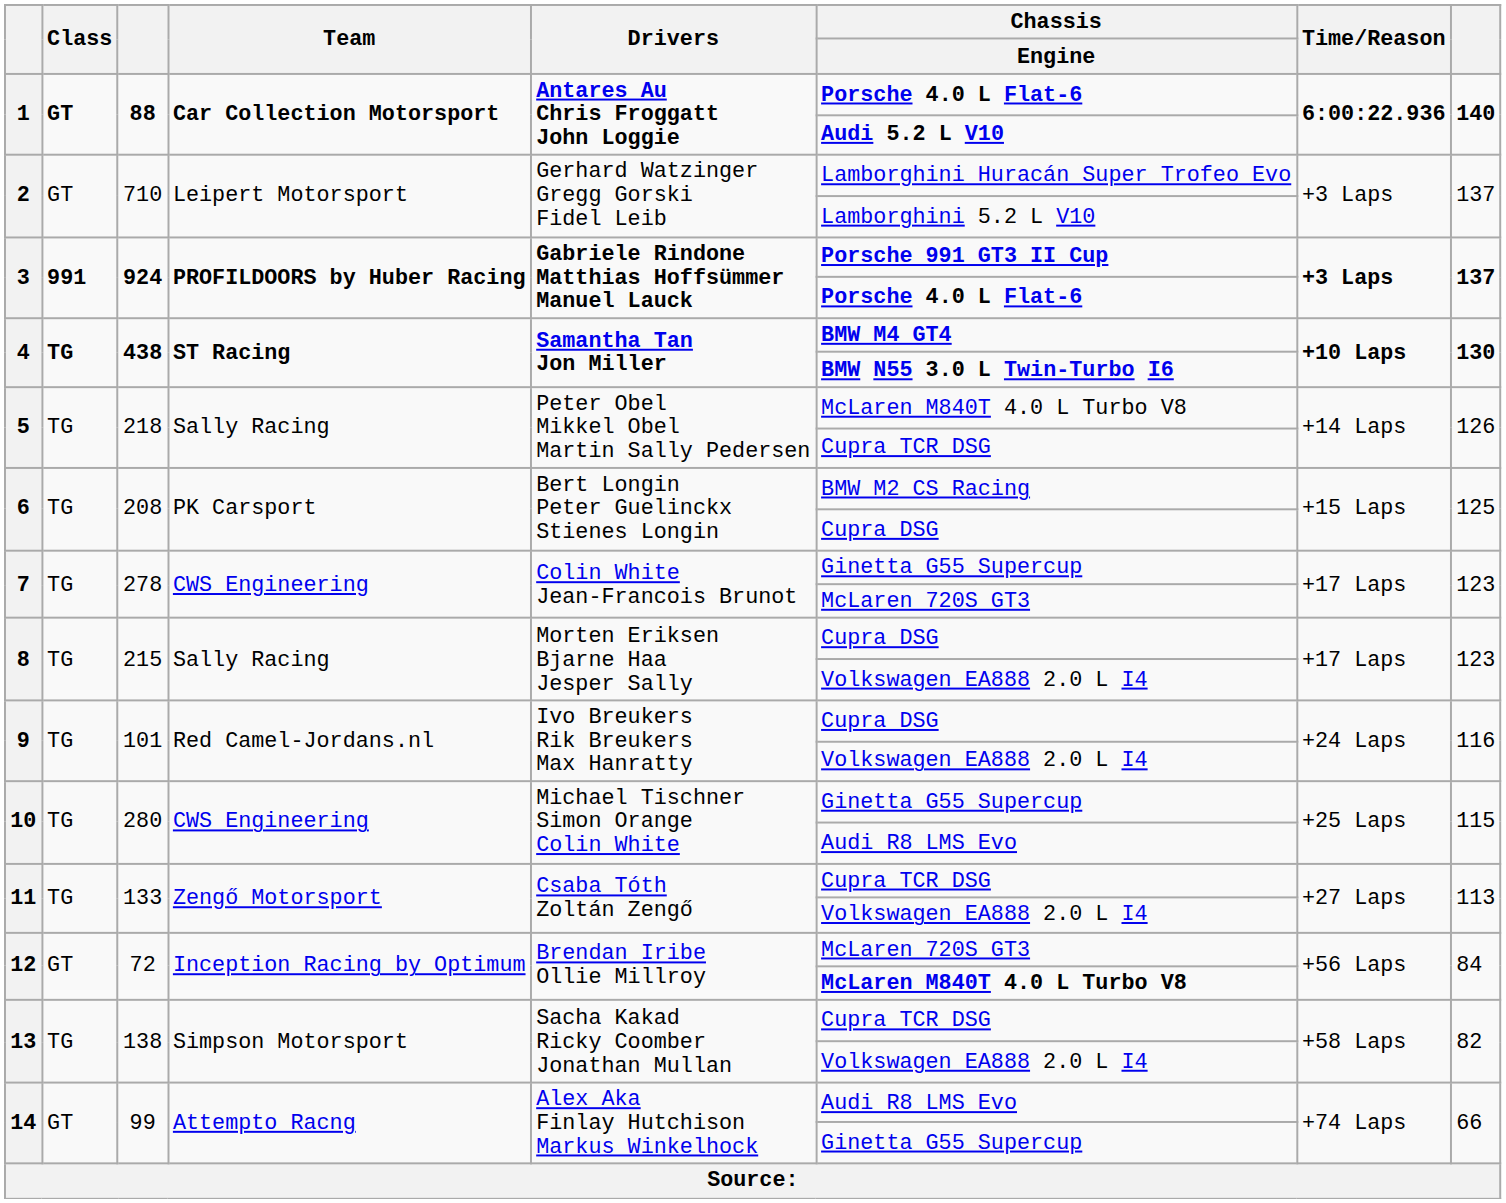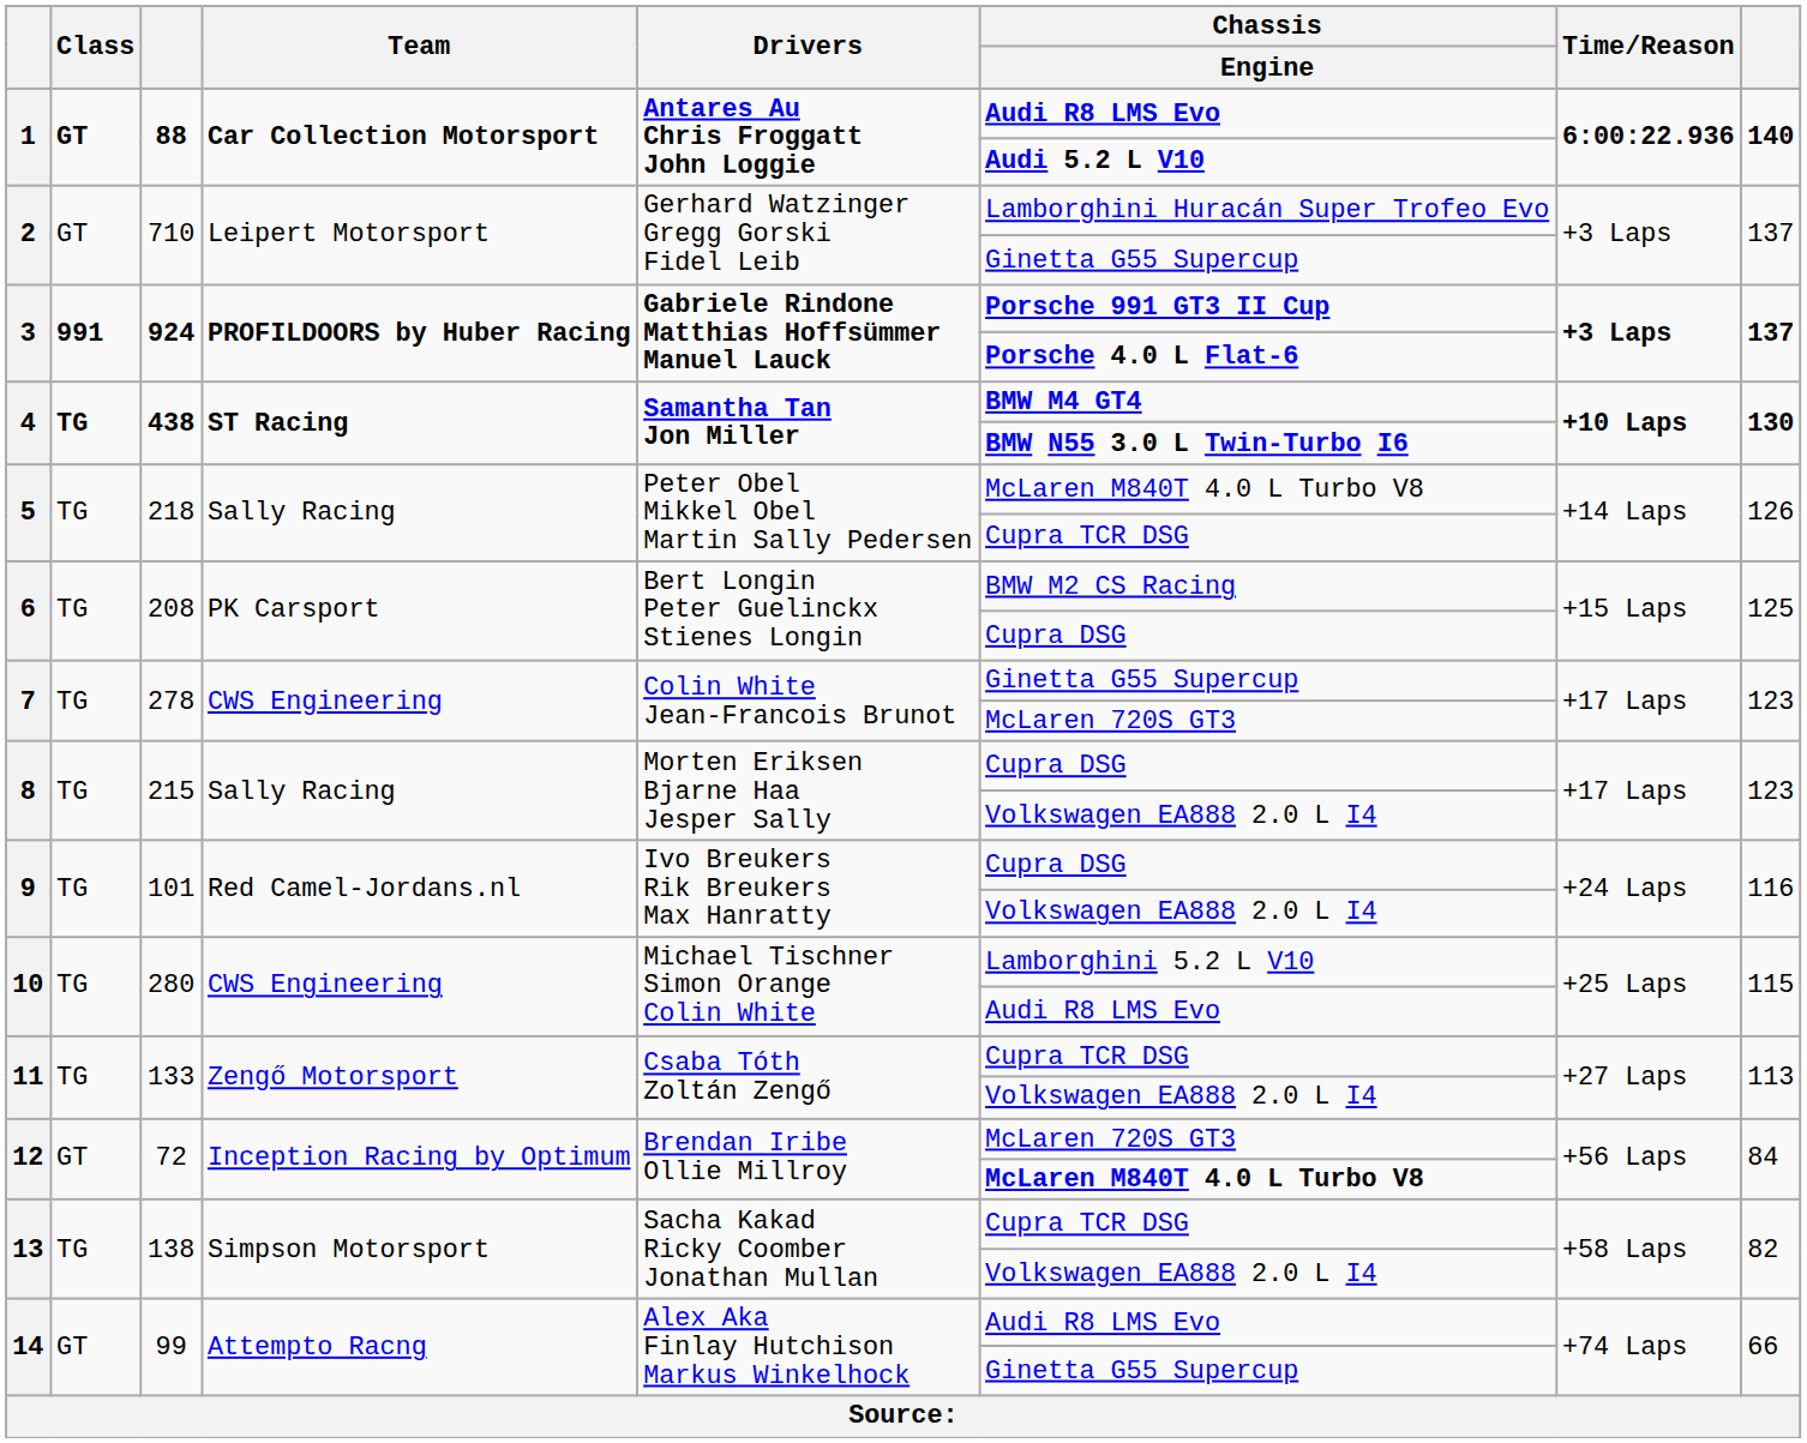row 3 | Chassis / Engine: Porsche 4.0 L Flat-6 -> Audi R8 LMS Evo
row 6 | Chassis / Engine: Lamborghini 5.2 L V10 -> Ginetta G55 Supercup
row 21 | Chassis / Engine: Ginetta G55 Supercup -> Lamborghini 5.2 L V10
